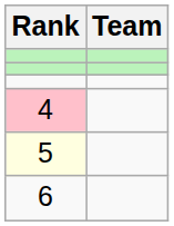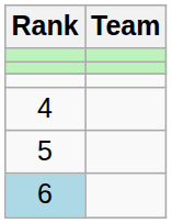row 5 | Rank: pink background -> no background
row 6 | Rank: lightyellow background -> no background
row 7 | Rank: no background -> lightblue background
